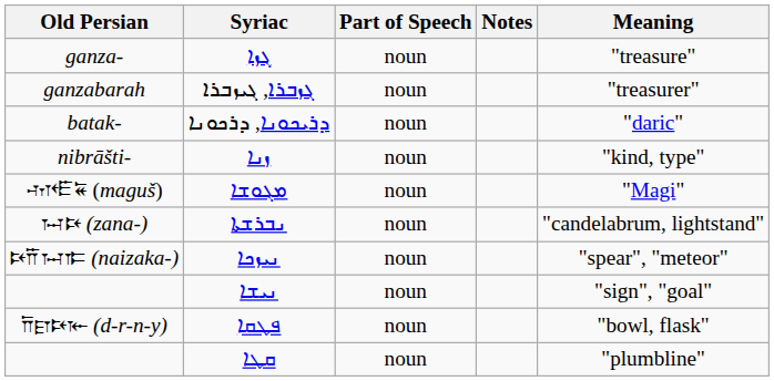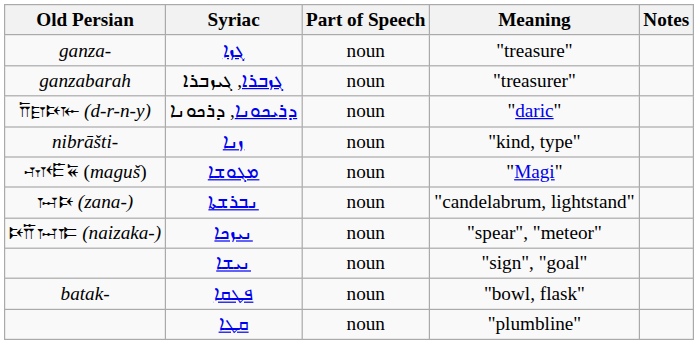columns swapped: Meaning <-> Notes
ܕܪܝܟܘܢܐ, ܕܪܟܘܢܐ | Old Persian: batak- -> 𐎭𐎼𐎴𐎹 (d-r-n-y)
ܦܛܩܐ | Old Persian: 𐎭𐎼𐎴𐎹 (d-r-n-y) -> batak-
